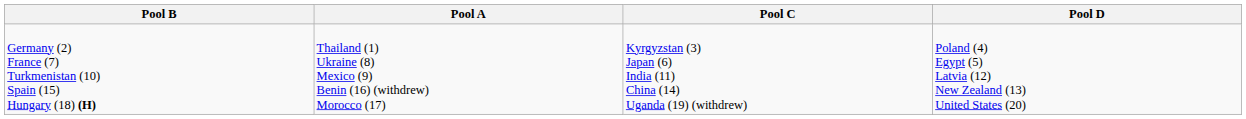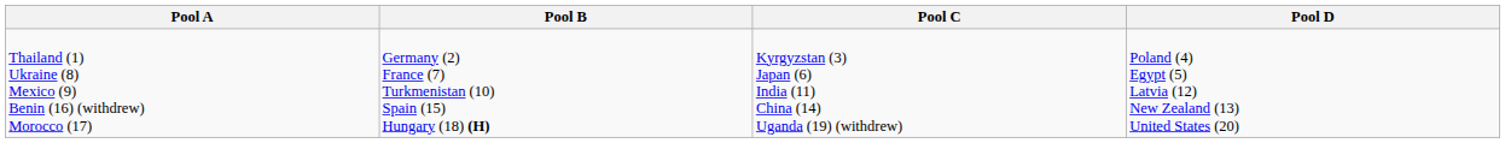columns swapped: Pool A <-> Pool B
